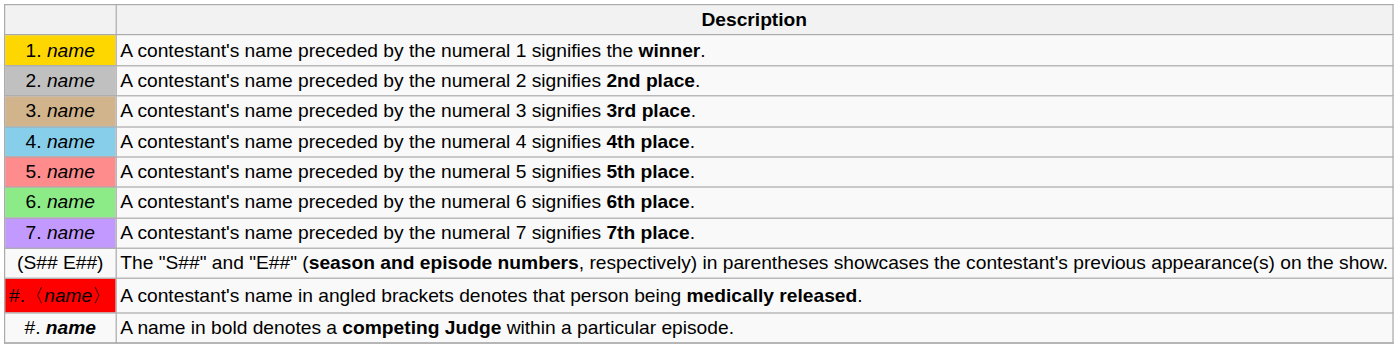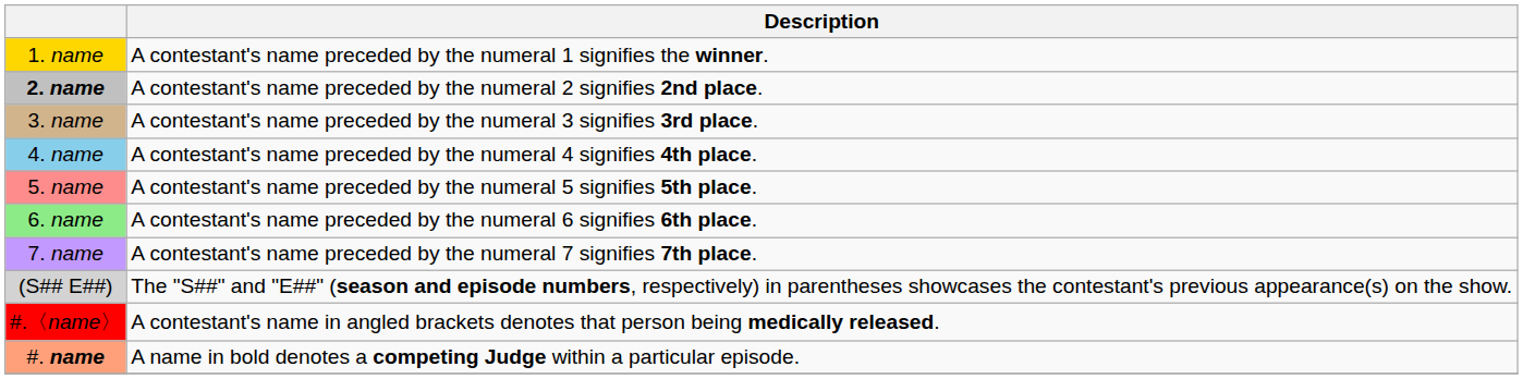2. name | column 1: normal -> bold
(S## E##) | column 1: no background -> lightgrey background
#. name | column 1: no background -> lightsalmon background
